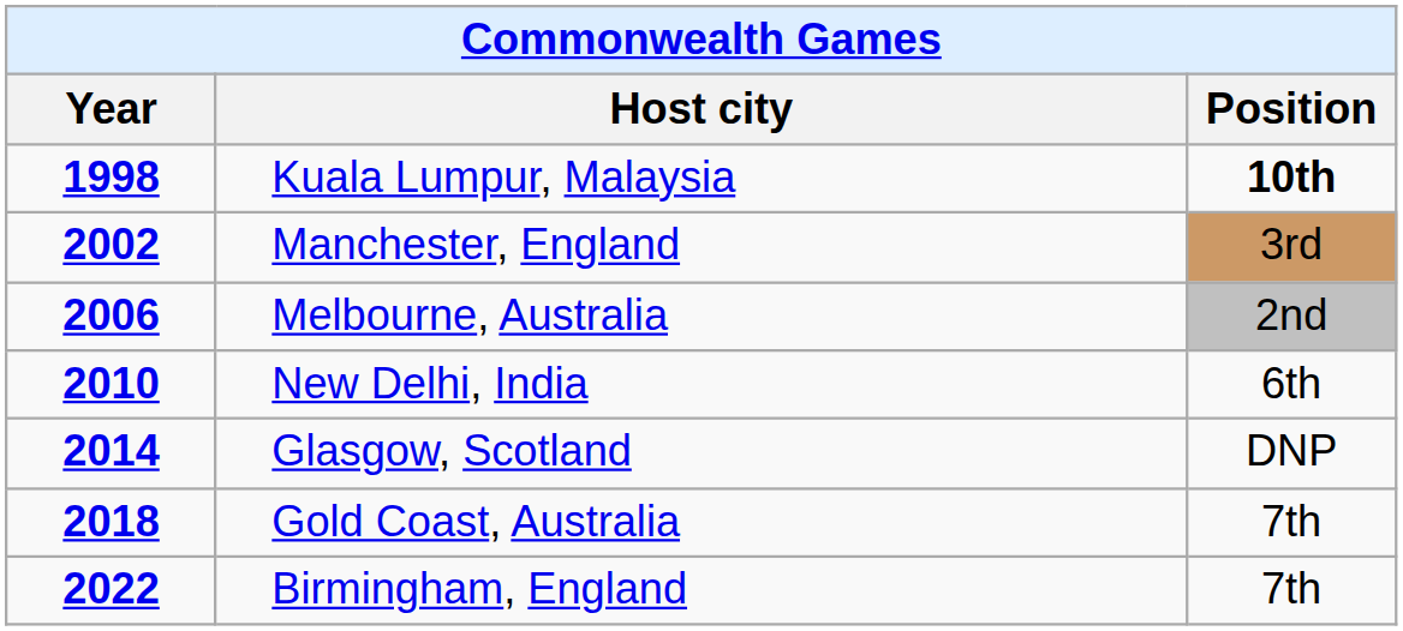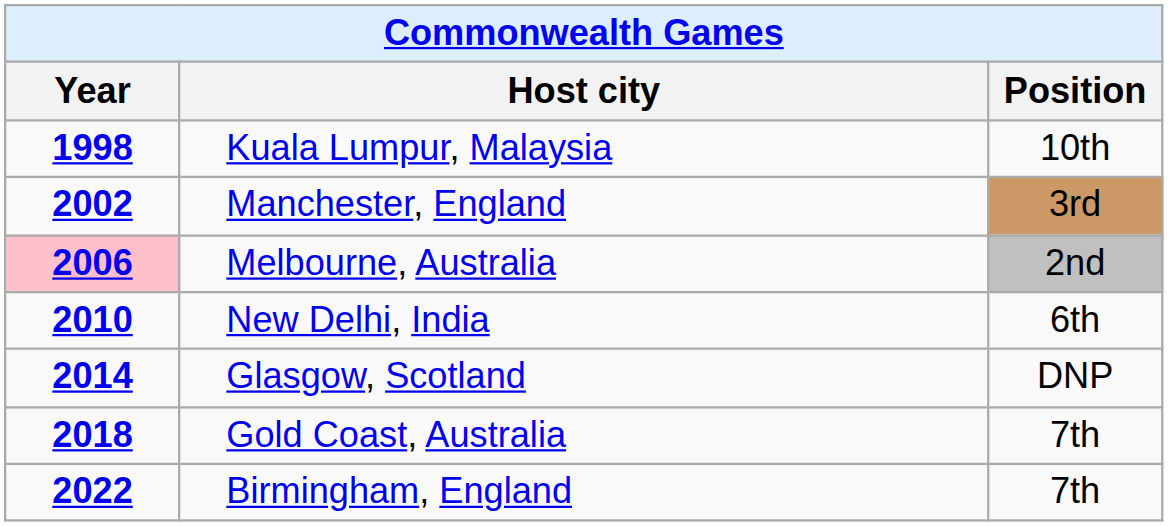Kuala Lumpur, Malaysia | Position: bold -> normal
Melbourne, Australia | Year: no background -> pink background
